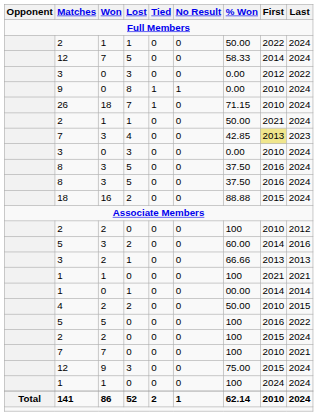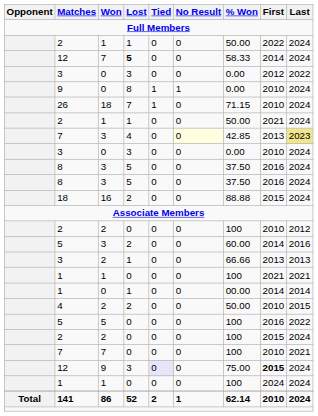12 / 7 | Lost: normal -> bold
7 / 3 | No Result: no background -> lightyellow background
7 / 3 | First: khaki background -> no background
7 / 3 | Last: no background -> khaki background
12 / 9 | Tied: no background -> lavender background
12 / 9 | First: normal -> bold
